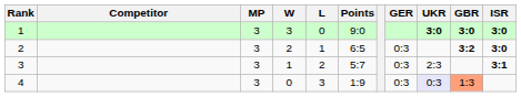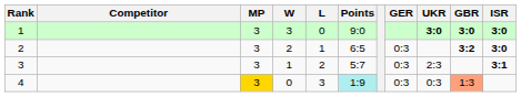4 | MP: no background -> gold background
4 | Points: no background -> paleturquoise background
4 | UKR: lavender background -> no background
